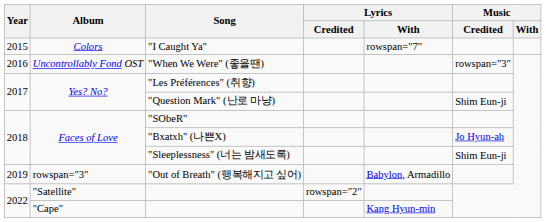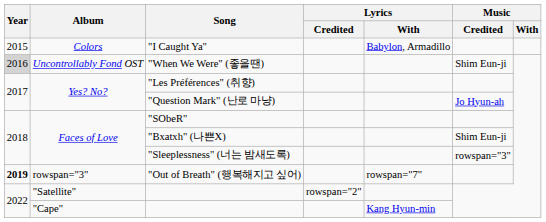"I Caught Ya" | Lyrics / With: rowspan="7" -> Babylon, Armadillo
"When We Were" (좋을땐) | Year: no background -> lightgrey background
"When We Were" (좋을땐) | Music / Credited: rowspan="3" -> Shim Eun-ji
"Question Mark" (난로 마냥) | Music / Credited: Shim Eun-ji -> Jo Hyun-ah
"Bxatxh" (나쁜X) | Music / Credited: Jo Hyun-ah -> Shim Eun-ji
"Sleeplessness" (너는 밤새도록) | Music / Credited: Shim Eun-ji -> rowspan="3"
"Out of Breath" (행복해지고 싶어) | Year: normal -> bold
"Out of Breath" (행복해지고 싶어) | Lyrics / With: Babylon, Armadillo -> rowspan="7"
